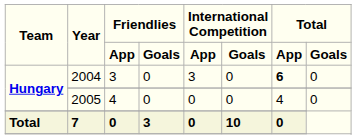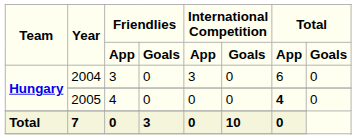2004 | Total / App: bold -> normal
2005 | Total / App: normal -> bold
